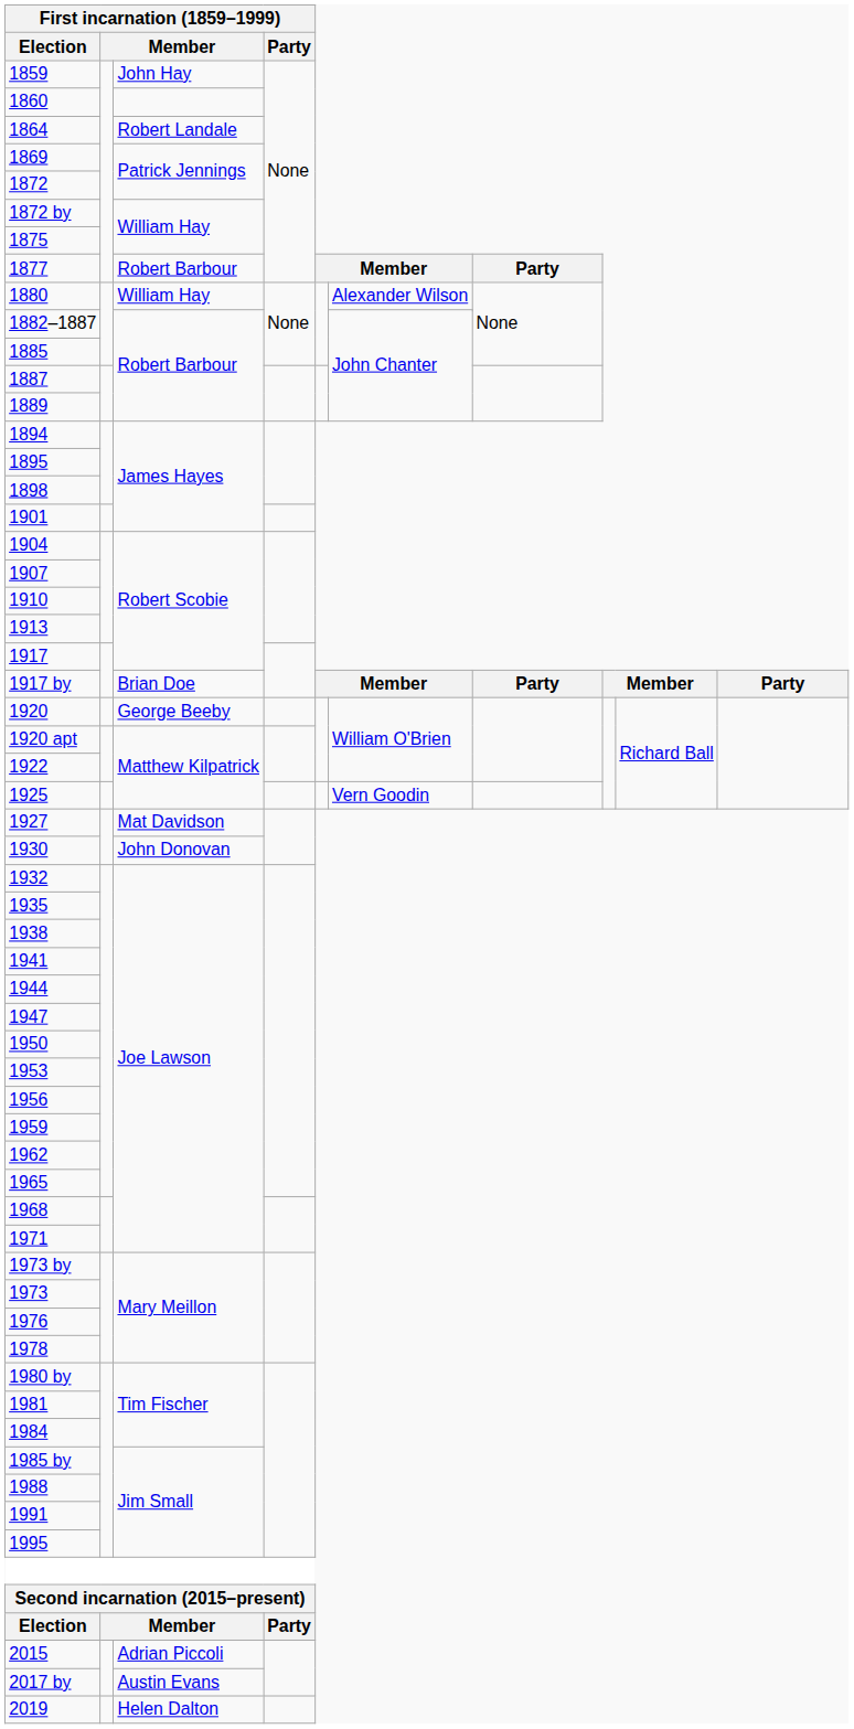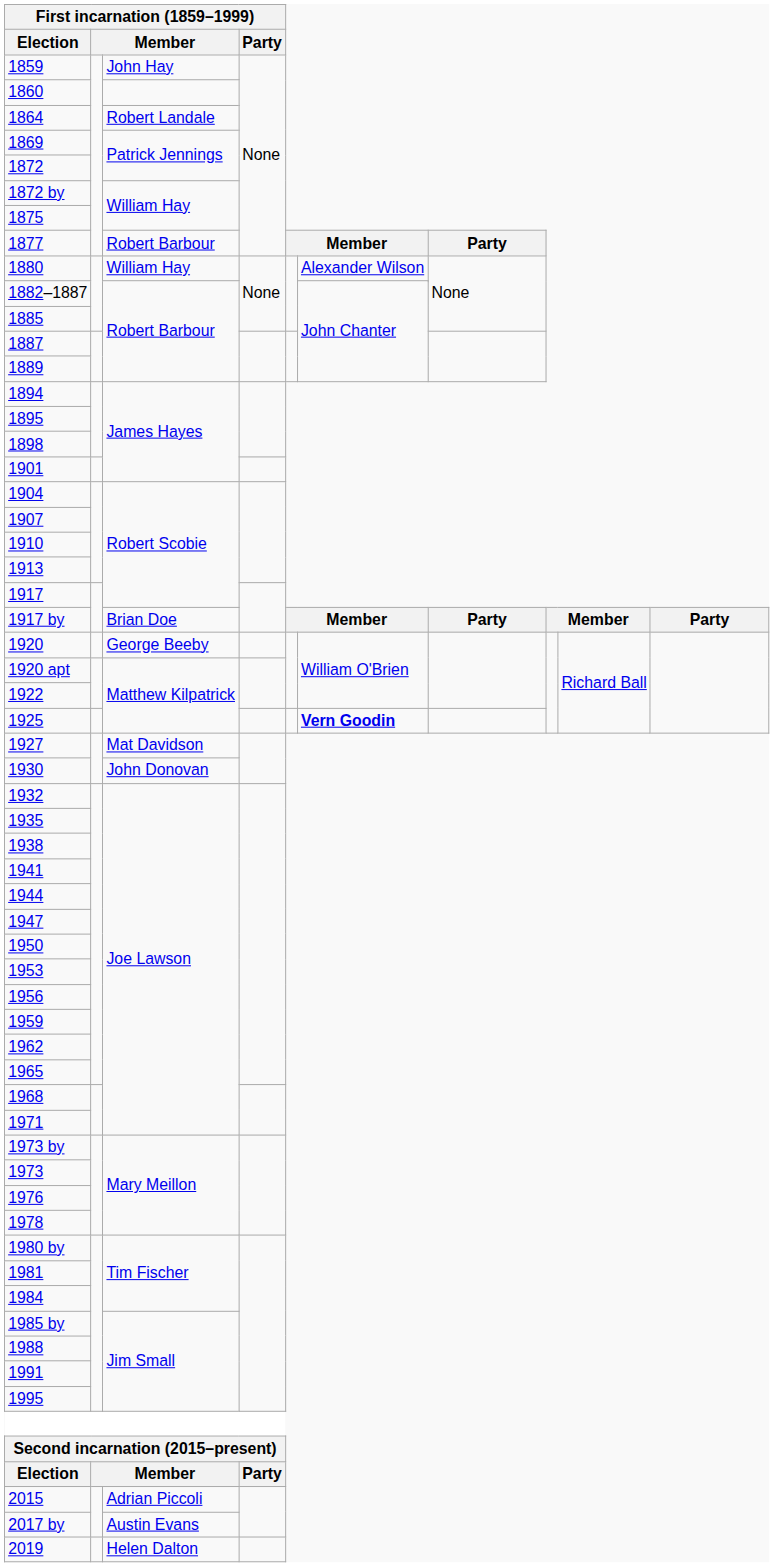1925 | column 6: normal -> bold
